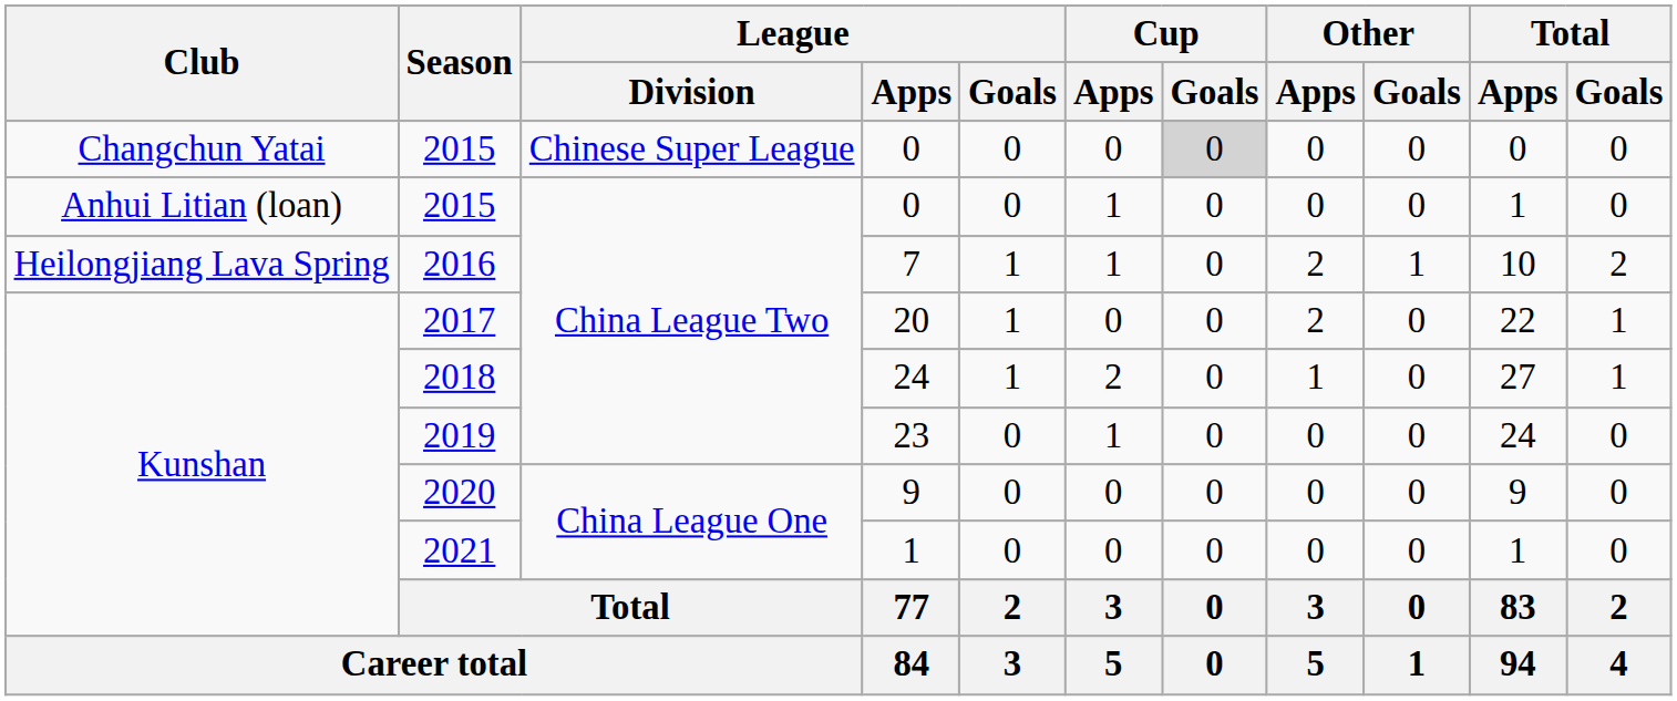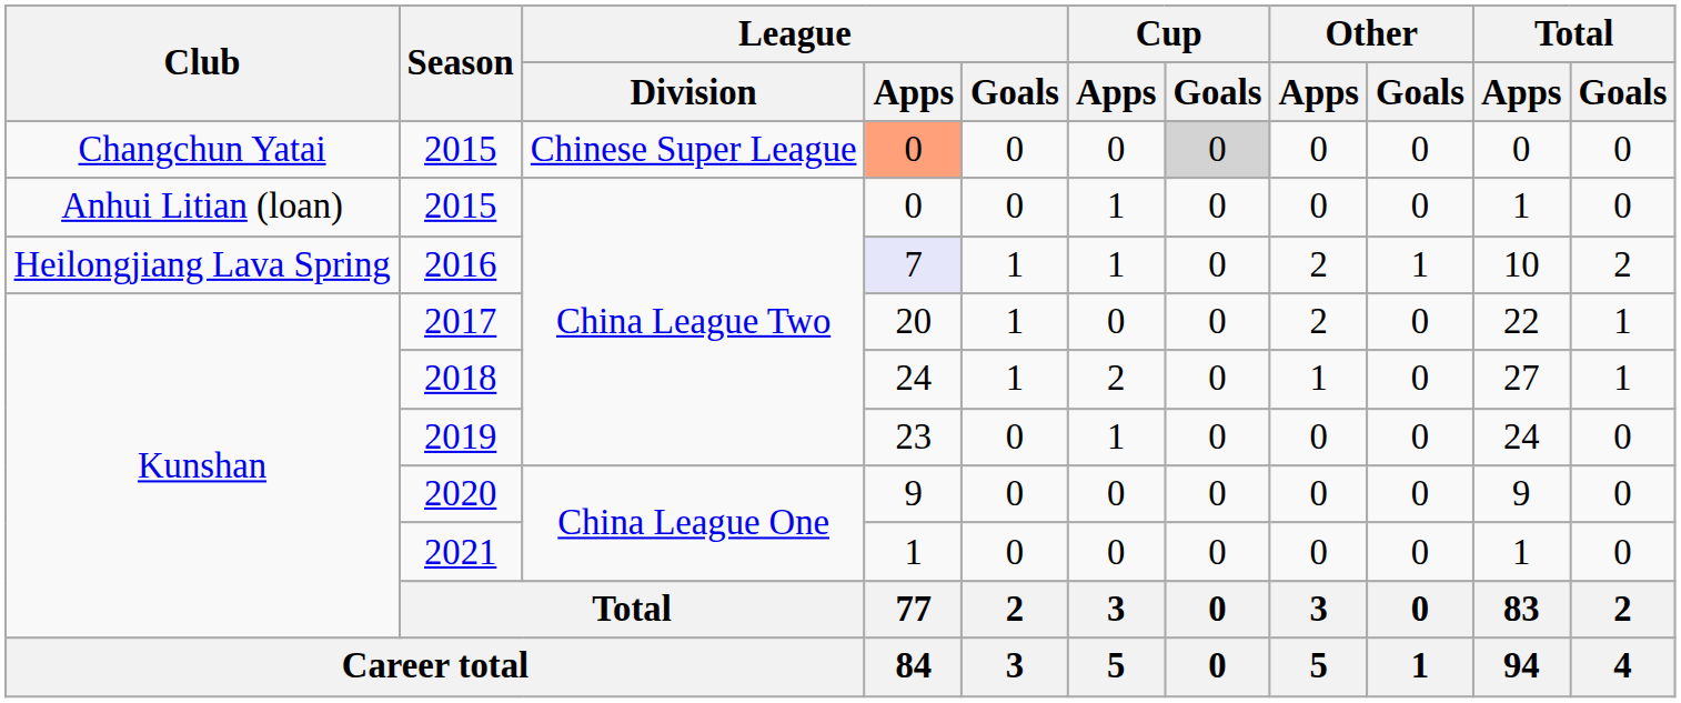Changchun Yatai / 2015 | League / Apps: no background -> lightsalmon background
2016 | League / Apps: no background -> lavender background
